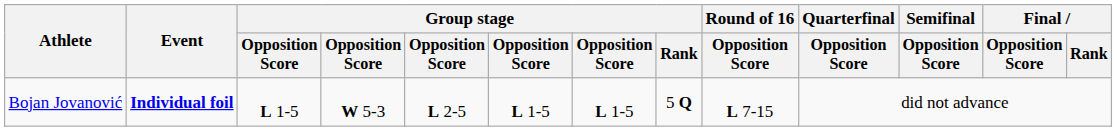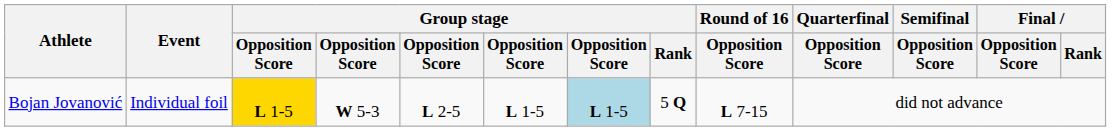Bojan Jovanović | Event: bold -> normal
Bojan Jovanović | column 3: no background -> gold background
Bojan Jovanović | column 7: no background -> lightblue background
